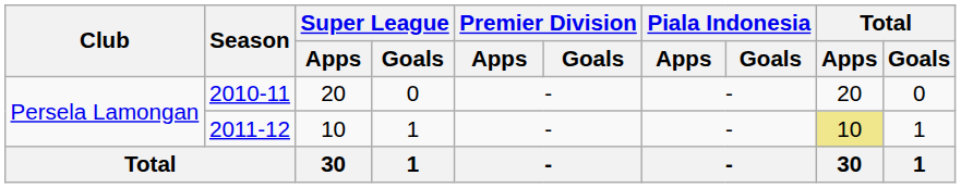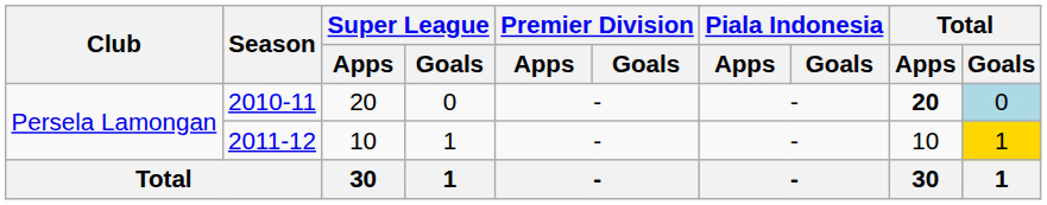2010-11 | Total / Apps: normal -> bold
2010-11 | Total / Goals: no background -> lightblue background
2011-12 | Total / Apps: khaki background -> no background
2011-12 | Total / Goals: no background -> gold background
